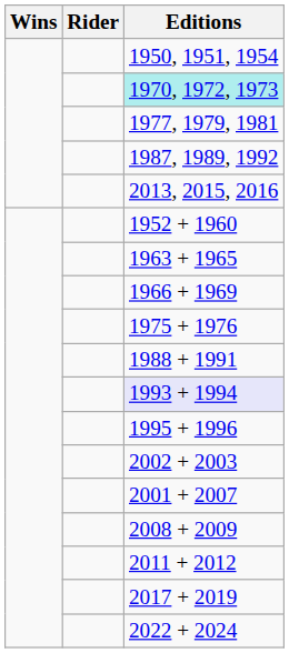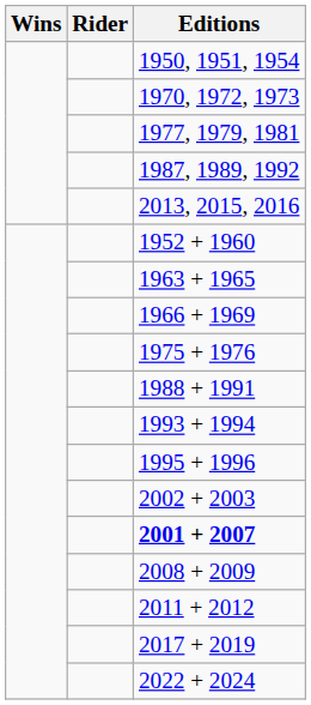1970, 1972, 1973 | Editions: paleturquoise background -> no background
1993 + 1994 | Editions: lavender background -> no background
2001 + 2007 | Editions: normal -> bold
